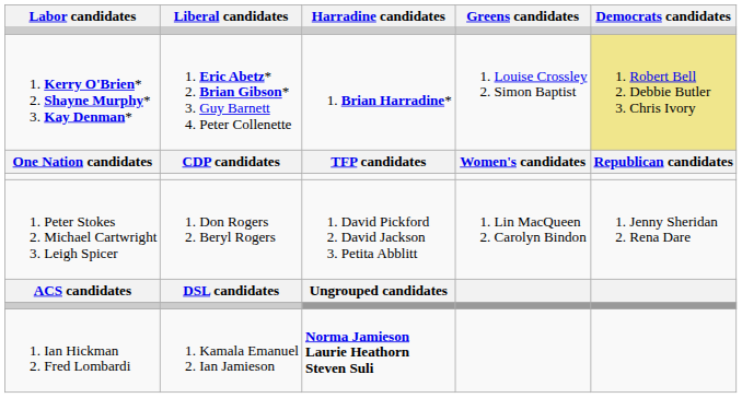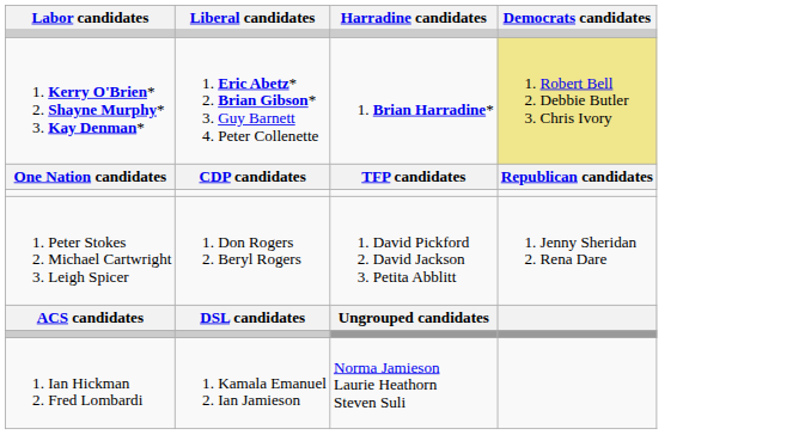- column: Greens candidates | Louise Crossley Simon Baptist | Women's candidates | Lin MacQueen Carolyn Bindon
Ian Hickman Fred Lombardi | Harradine candidates: bold -> normal
